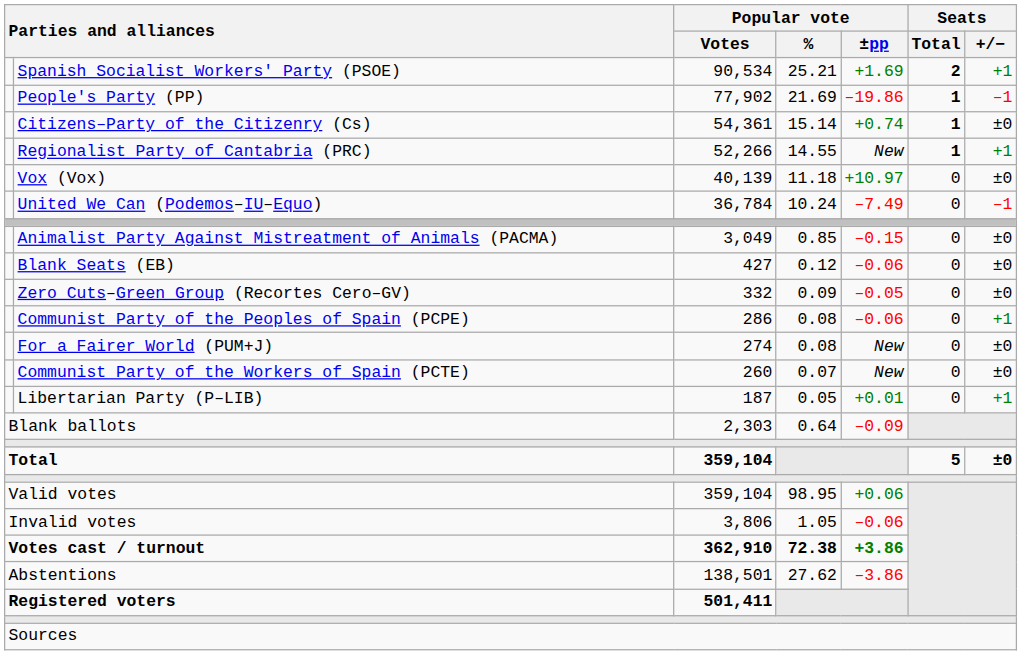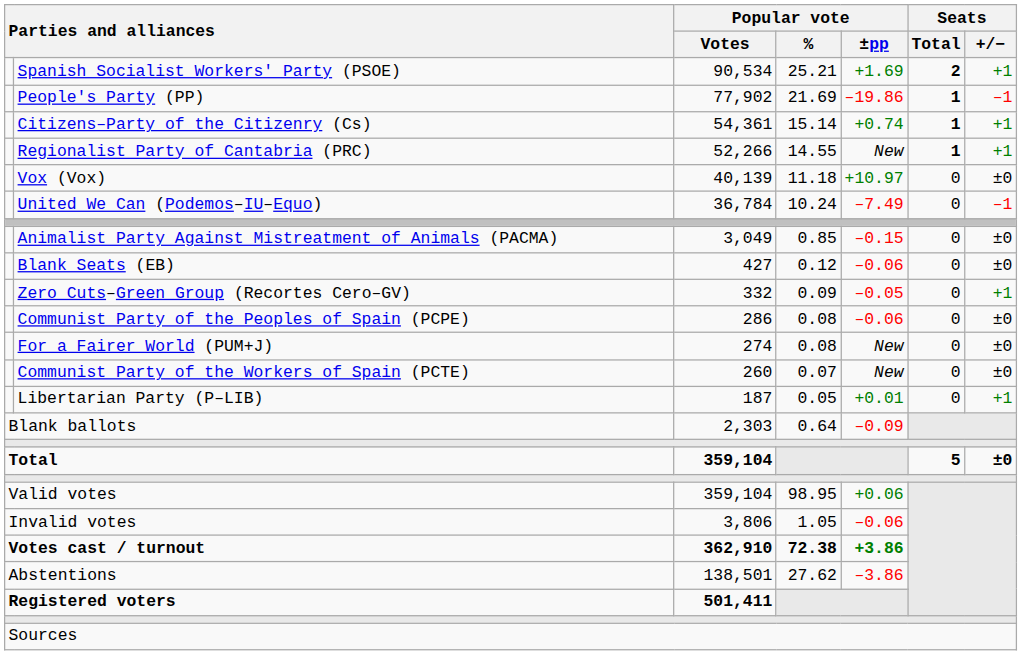Citizens–Party of the Citizenry (Cs) | Seats / +/−: ±0 -> +1
Zero Cuts–Green Group (Recortes Cero–GV) | Seats / +/−: ±0 -> +1
Communist Party of the Peoples of Spain (PCPE) | Seats / +/−: +1 -> ±0
